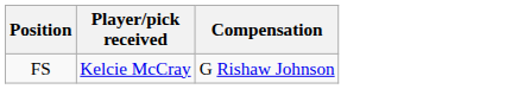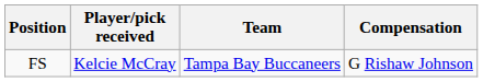+ column: Team | Tampa Bay Buccaneers
